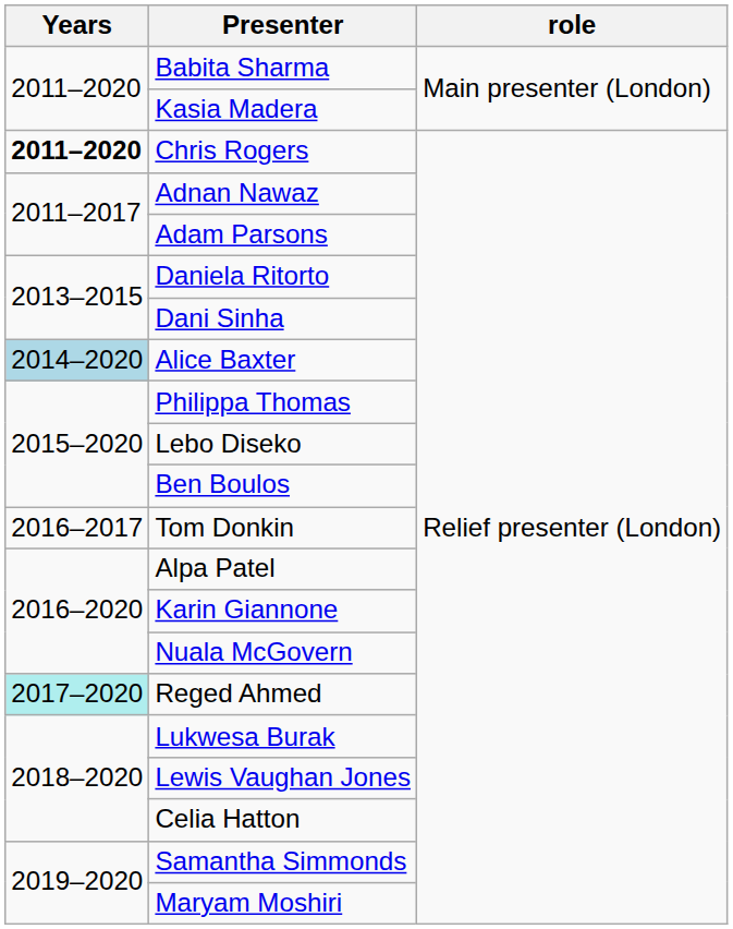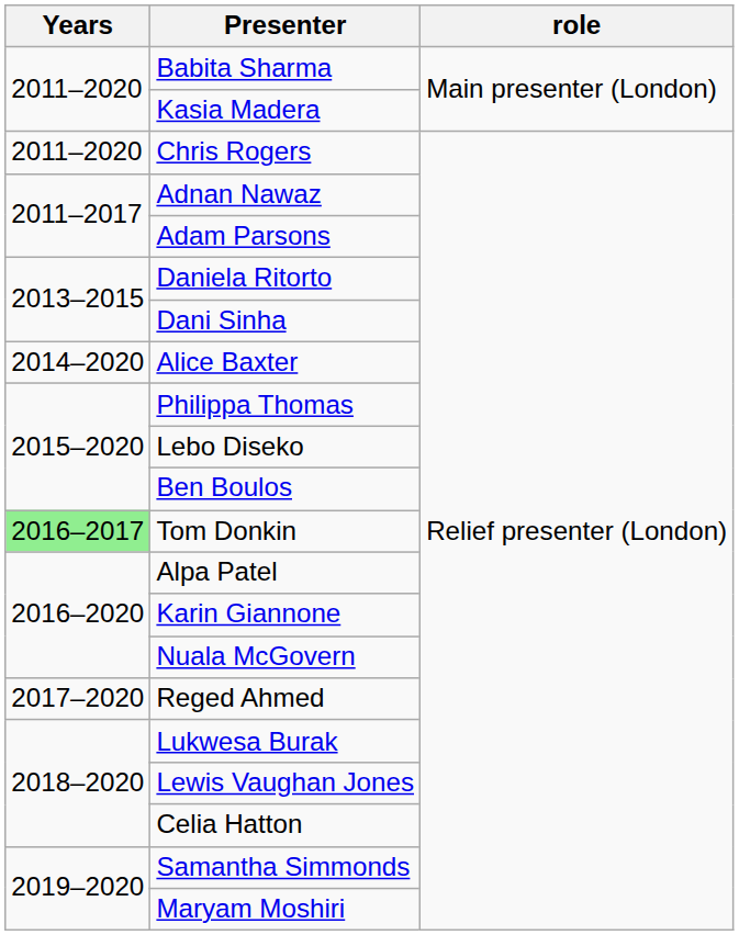Chris Rogers | Years: bold -> normal
Alice Baxter | Years: lightblue background -> no background
Tom Donkin | Years: no background -> lightgreen background
Reged Ahmed | Years: paleturquoise background -> no background
